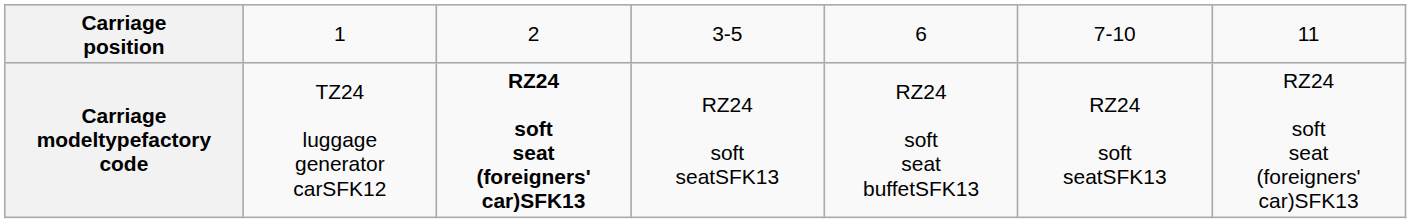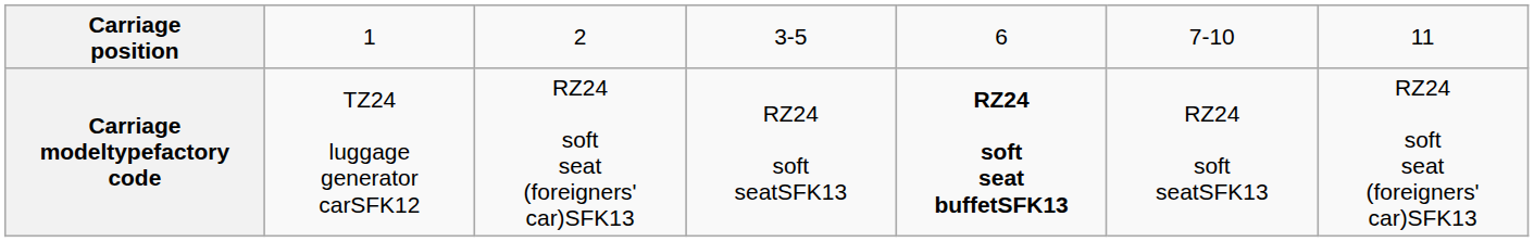Carriage modeltypefactory code | column 3: bold -> normal
Carriage modeltypefactory code | column 5: normal -> bold
